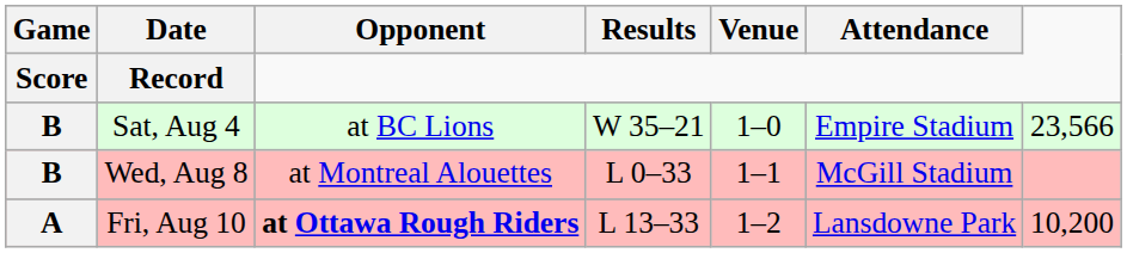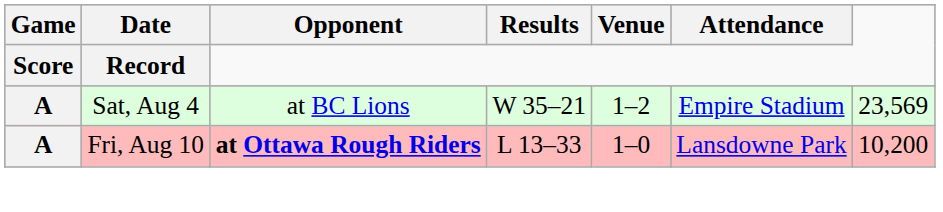Sat, Aug 4 | Game / Score: B -> A
Sat, Aug 4 | Venue: 1–0 -> 1–2
Sat, Aug 4 | column 7: 23,566 -> 23,569
- row: B | Wed, Aug 8 | at Montreal Alouettes | L 0–33 | 1–1 | McGill Stadium
Fri, Aug 10 | Venue: 1–2 -> 1–0
